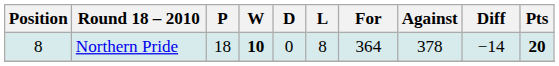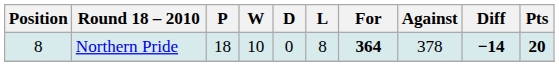Northern Pride | W: bold -> normal
Northern Pride | For: normal -> bold
Northern Pride | Diff: normal -> bold
